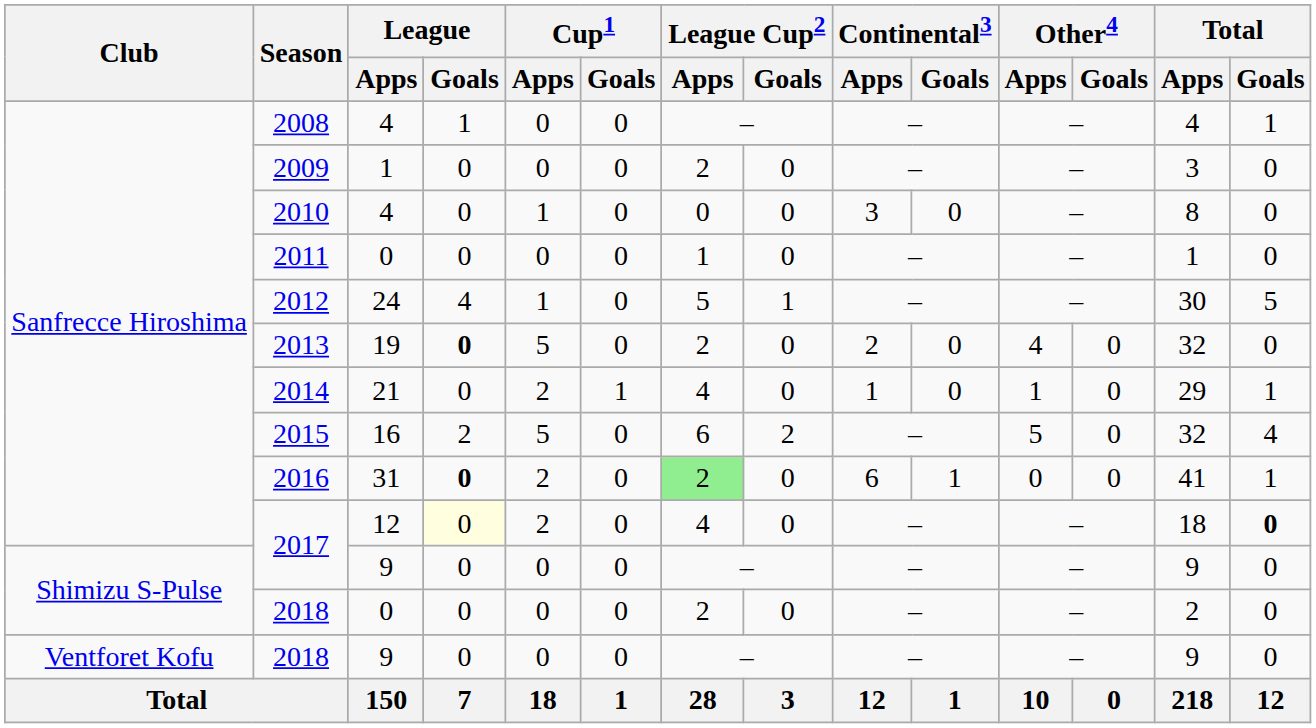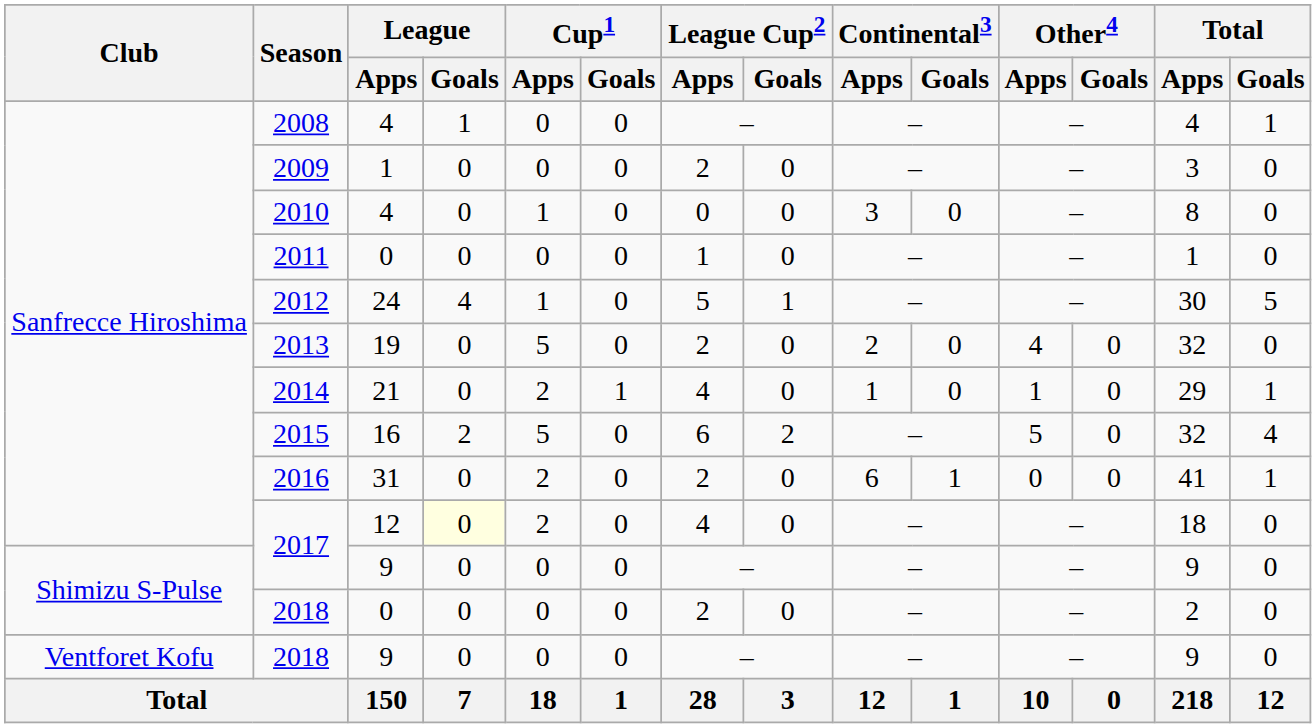2013 | League / Goals: bold -> normal
2016 | League / Goals: bold -> normal
2016 | League Cup2 / Apps: lightgreen background -> no background
2017 / 12 | Total / Goals: bold -> normal
